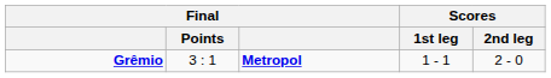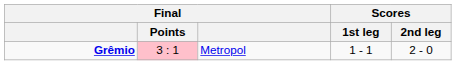Grêmio | Final / Points: no background -> pink background
Grêmio | column 3: bold -> normal
